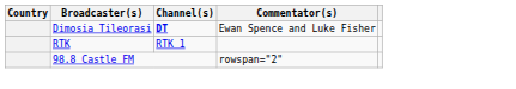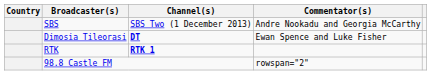+ row: SBS | SBS Two (1 December 2013) | Andre Nookadu and Georgia McCarthy
RTK | Channel(s): normal -> bold
